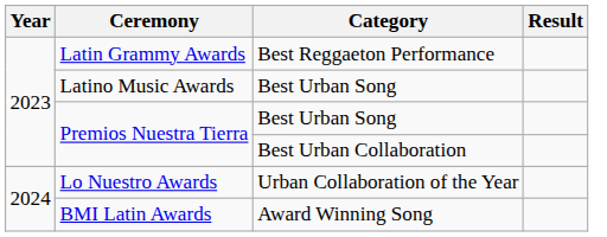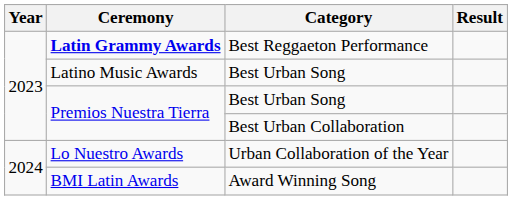Latin Grammy Awards | Ceremony: normal -> bold
